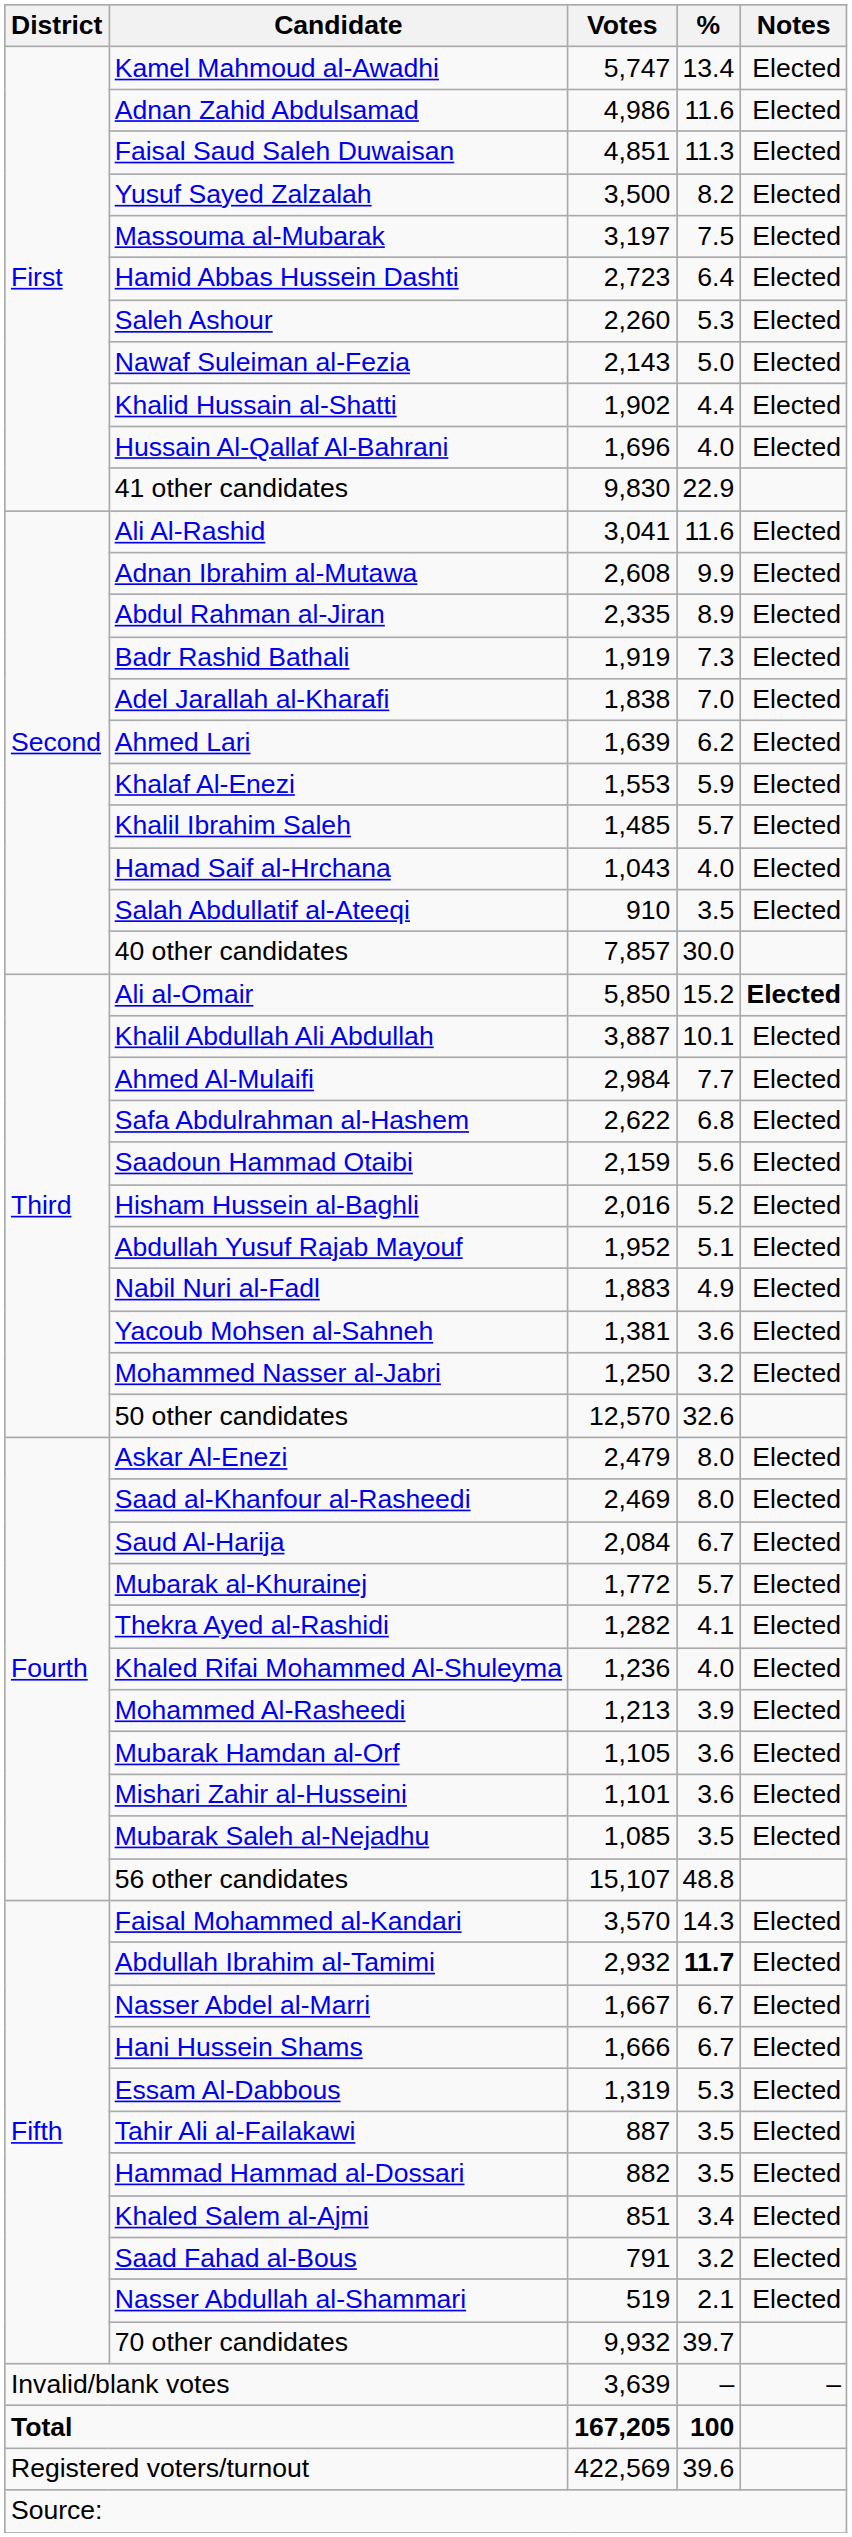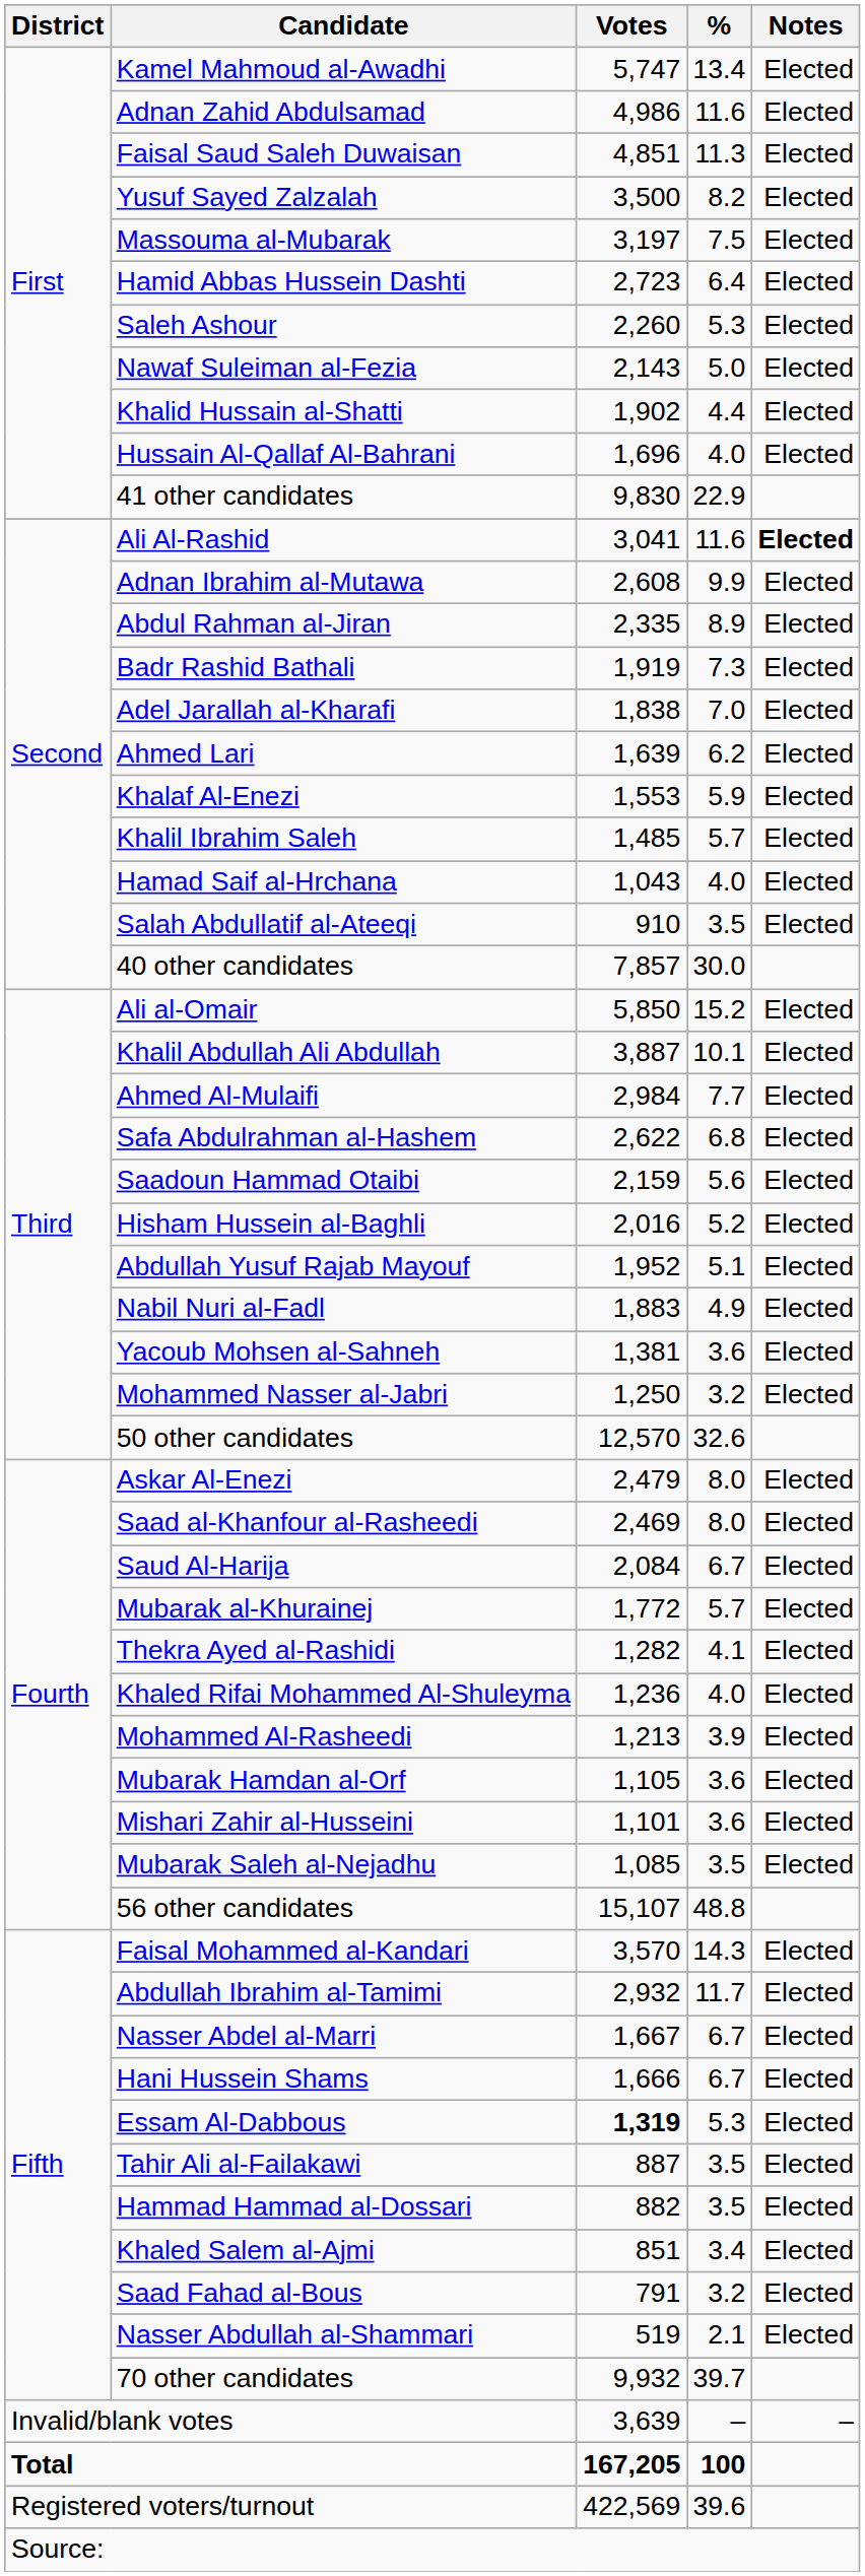Ali Al-Rashid | Notes: normal -> bold
Ali al-Omair | Notes: bold -> normal
Abdullah Ibrahim al-Tamimi | %: bold -> normal
Essam Al-Dabbous | Votes: normal -> bold
